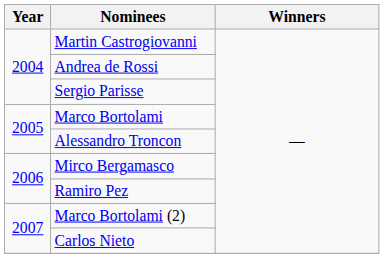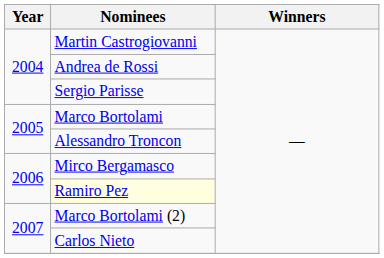Ramiro Pez | Nominees: no background -> lightyellow background
